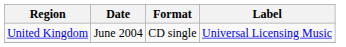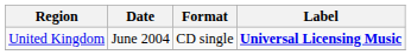United Kingdom | Label: normal -> bold
